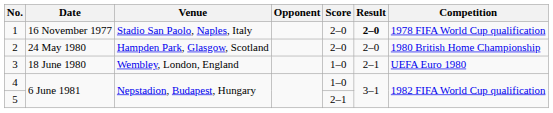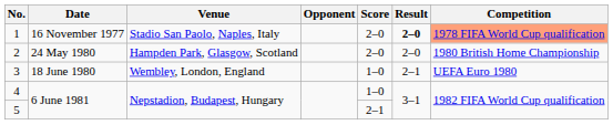1 | Competition: no background -> lightsalmon background
